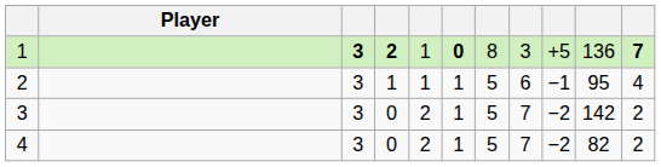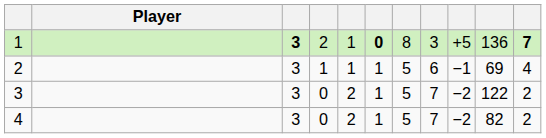row 2 | column 4: bold -> normal
row 3 | column 10: 95 -> 69
row 4 | column 10: 142 -> 122
